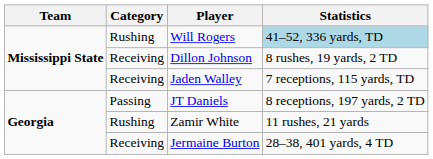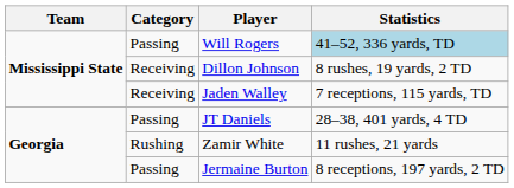Will Rogers | Category: Rushing -> Passing
JT Daniels | Statistics: 8 receptions, 197 yards, 2 TD -> 28–38, 401 yards, 4 TD
Jermaine Burton | Category: Receiving -> Passing
Jermaine Burton | Statistics: 28–38, 401 yards, 4 TD -> 8 receptions, 197 yards, 2 TD
